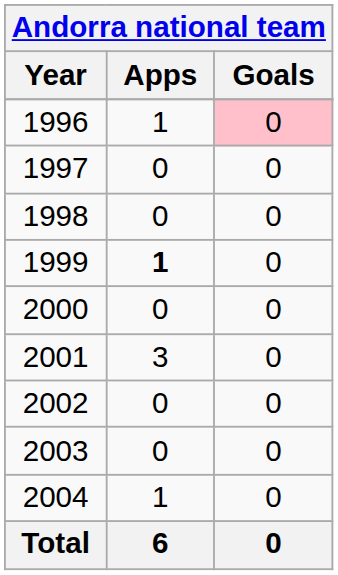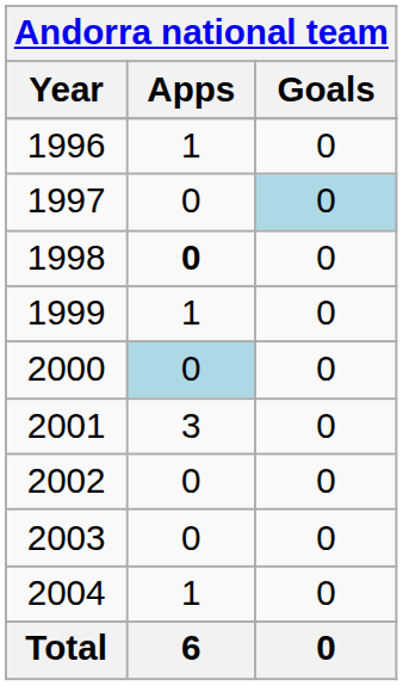1996 | Goals: pink background -> no background
1997 | Goals: no background -> lightblue background
1998 | Apps: normal -> bold
1999 | Apps: bold -> normal
2000 | Apps: no background -> lightblue background
